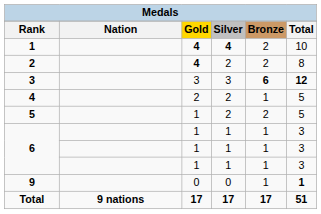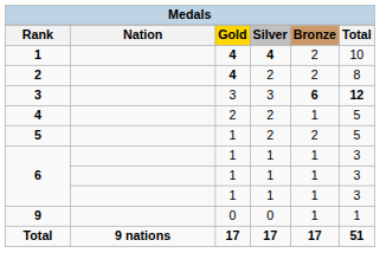9 | column 6: bold -> normal
